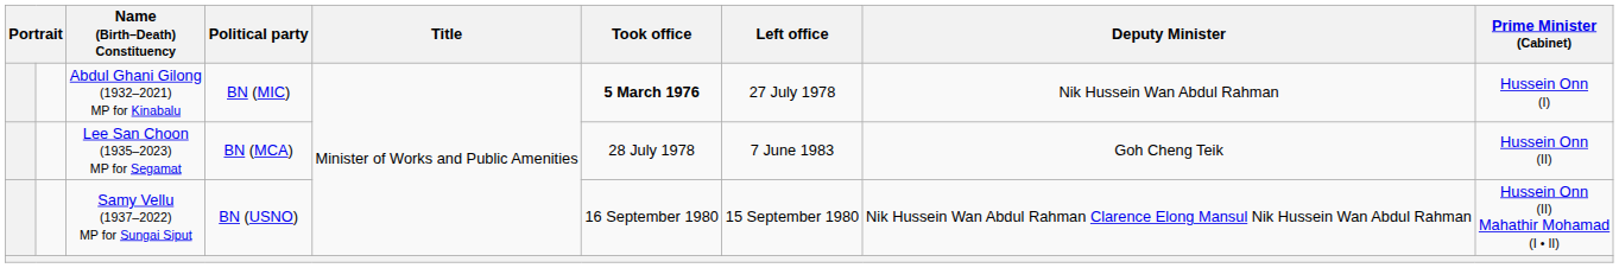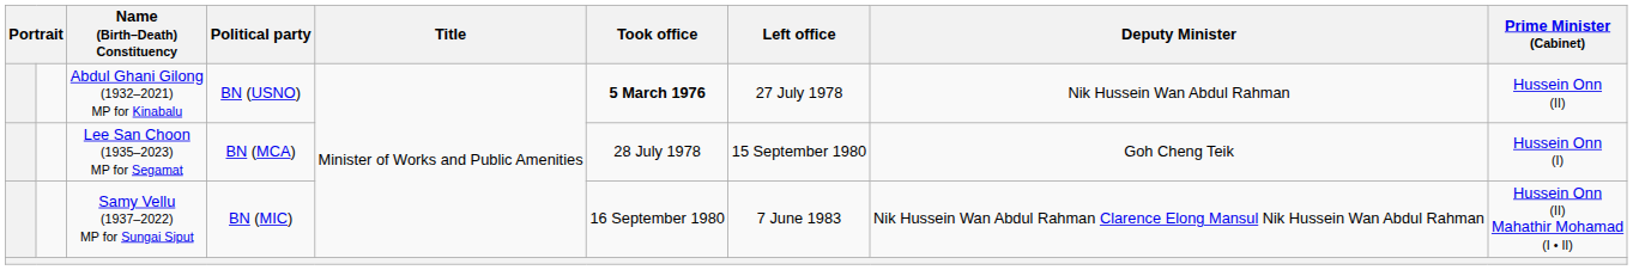Abdul Ghani Gilong (1932–2021) MP for Kinabalu | Political party: BN (MIC) -> BN (USNO)
Abdul Ghani Gilong (1932–2021) MP for Kinabalu | Prime Minister (Cabinet): Hussein Onn (I) -> Hussein Onn (II)
Lee San Choon (1935–2023) MP for Segamat | Left office: 7 June 1983 -> 15 September 1980
Lee San Choon (1935–2023) MP for Segamat | Prime Minister (Cabinet): Hussein Onn (II) -> Hussein Onn (I)
Samy Vellu (1937–2022) MP for Sungai Siput | Political party: BN (USNO) -> BN (MIC)
Samy Vellu (1937–2022) MP for Sungai Siput | Left office: 15 September 1980 -> 7 June 1983
